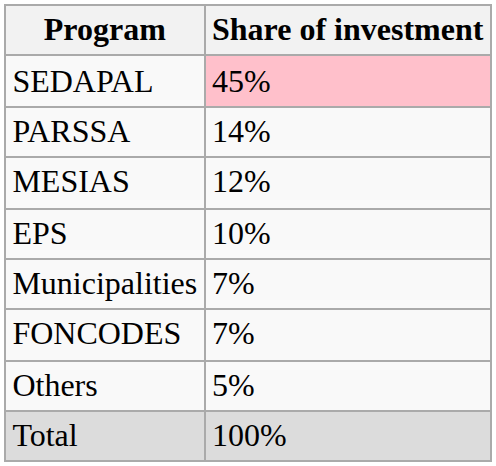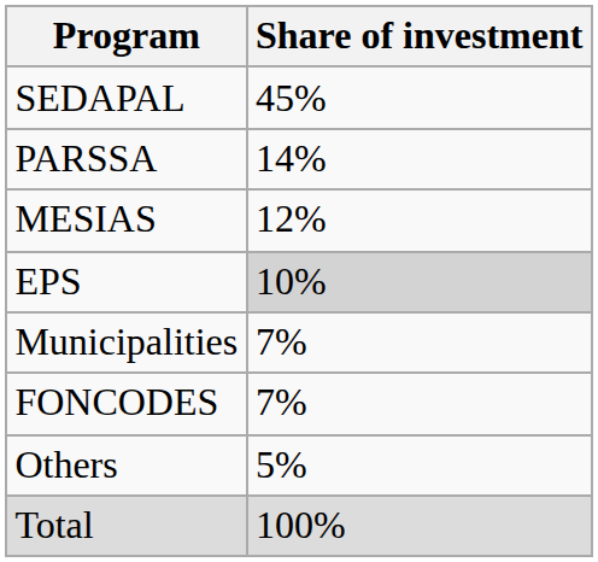SEDAPAL | Share of investment: pink background -> no background
EPS | Share of investment: no background -> lightgrey background
